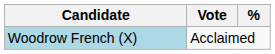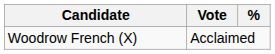Woodrow French (X) | Candidate: lightblue background -> no background
